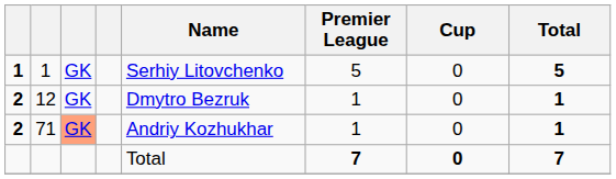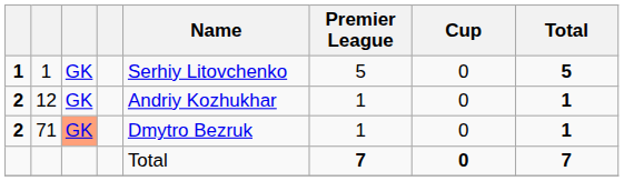12 | Name: Dmytro Bezruk -> Andriy Kozhukhar
71 | Name: Andriy Kozhukhar -> Dmytro Bezruk
